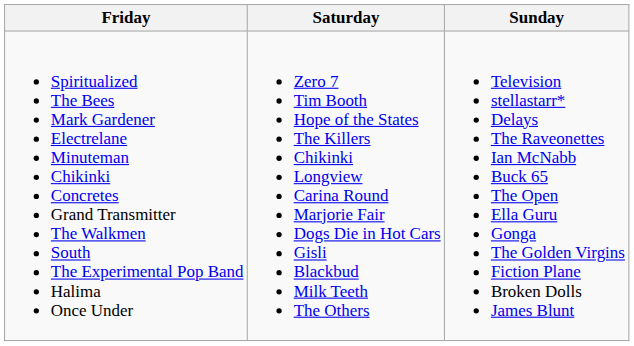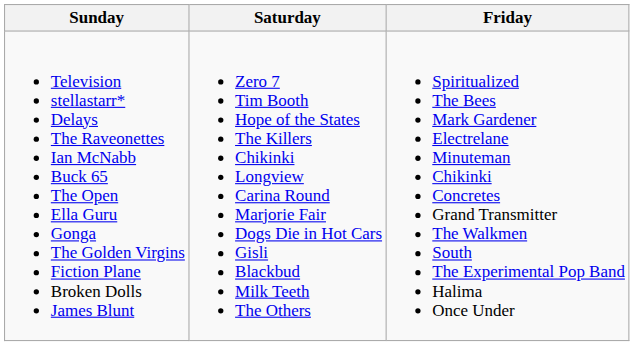columns swapped: Friday <-> Sunday
